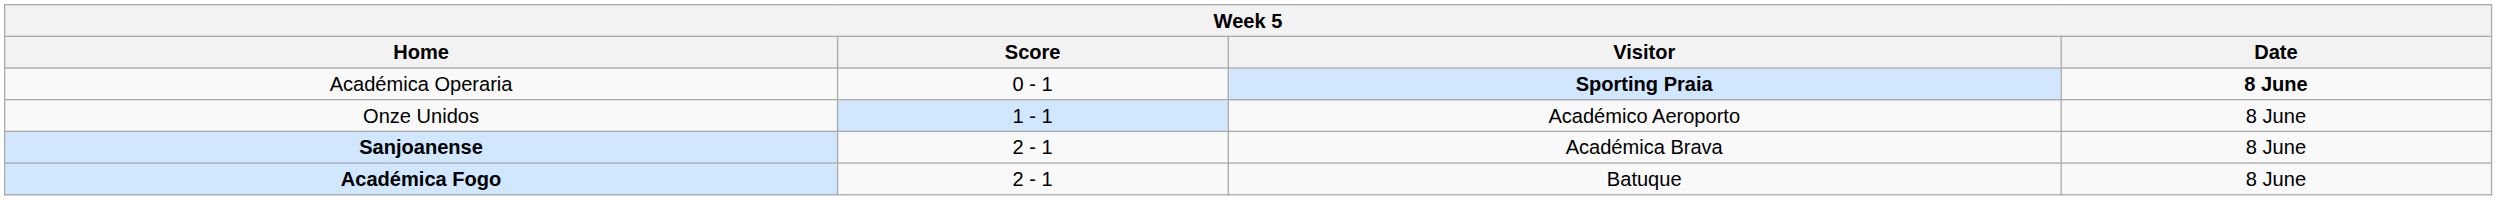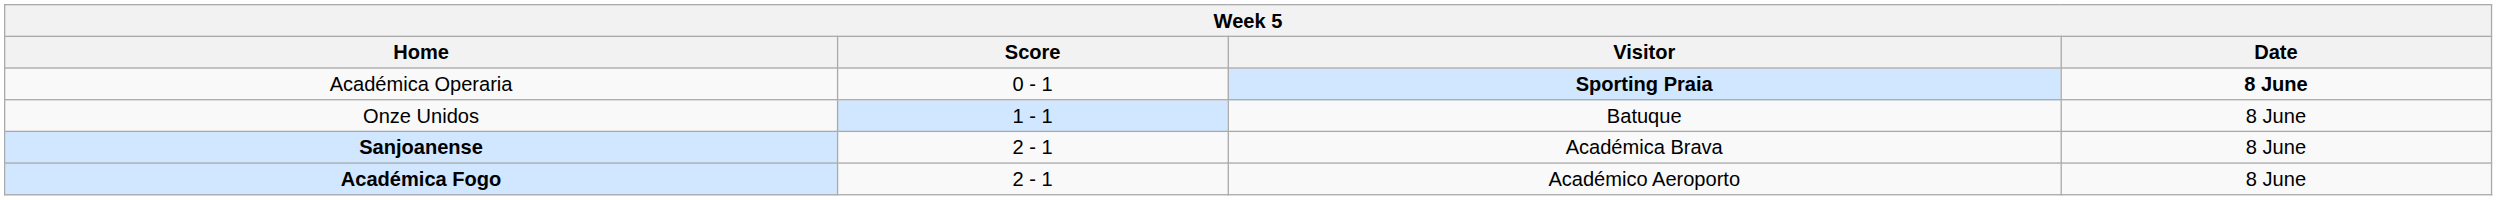Onze Unidos | Visitor: Académico Aeroporto -> Batuque
Académica Fogo | Visitor: Batuque -> Académico Aeroporto
